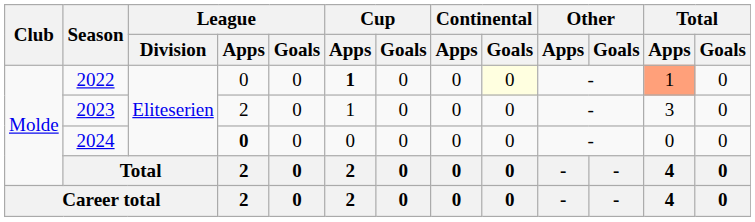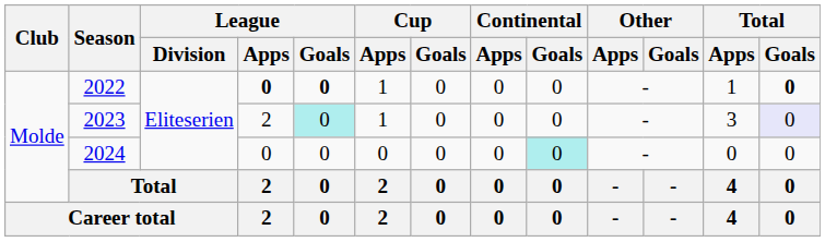2022 | League / Apps: normal -> bold
2022 | League / Goals: normal -> bold
2022 | Cup / Apps: bold -> normal
2022 | Continental / Goals: lightyellow background -> no background
2022 | Total / Apps: lightsalmon background -> no background
2022 | Total / Goals: normal -> bold
2023 | League / Goals: no background -> paleturquoise background
2023 | Total / Goals: no background -> lavender background
2024 | League / Apps: bold -> normal
2024 | Continental / Goals: no background -> paleturquoise background
